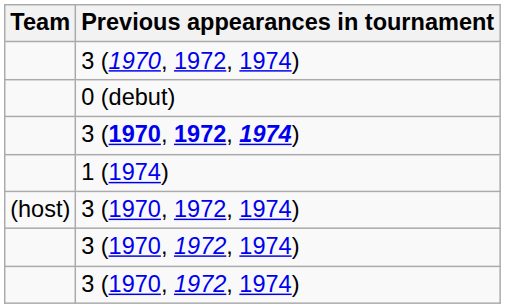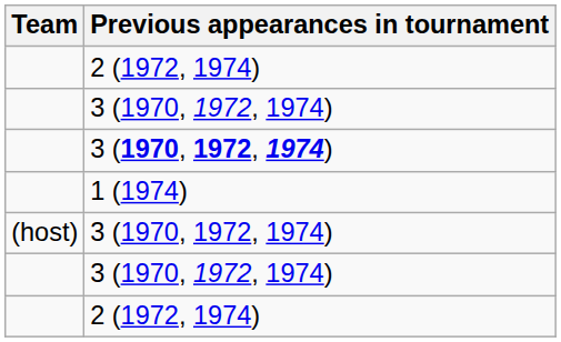row 2 | Previous appearances in tournament: 3 (1970, 1972, 1974) -> 2 (1972, 1974)
row 3 | Previous appearances in tournament: 0 (debut) -> 3 (1970, 1972, 1974)
row 8 | Previous appearances in tournament: 3 (1970, 1972, 1974) -> 2 (1972, 1974)
